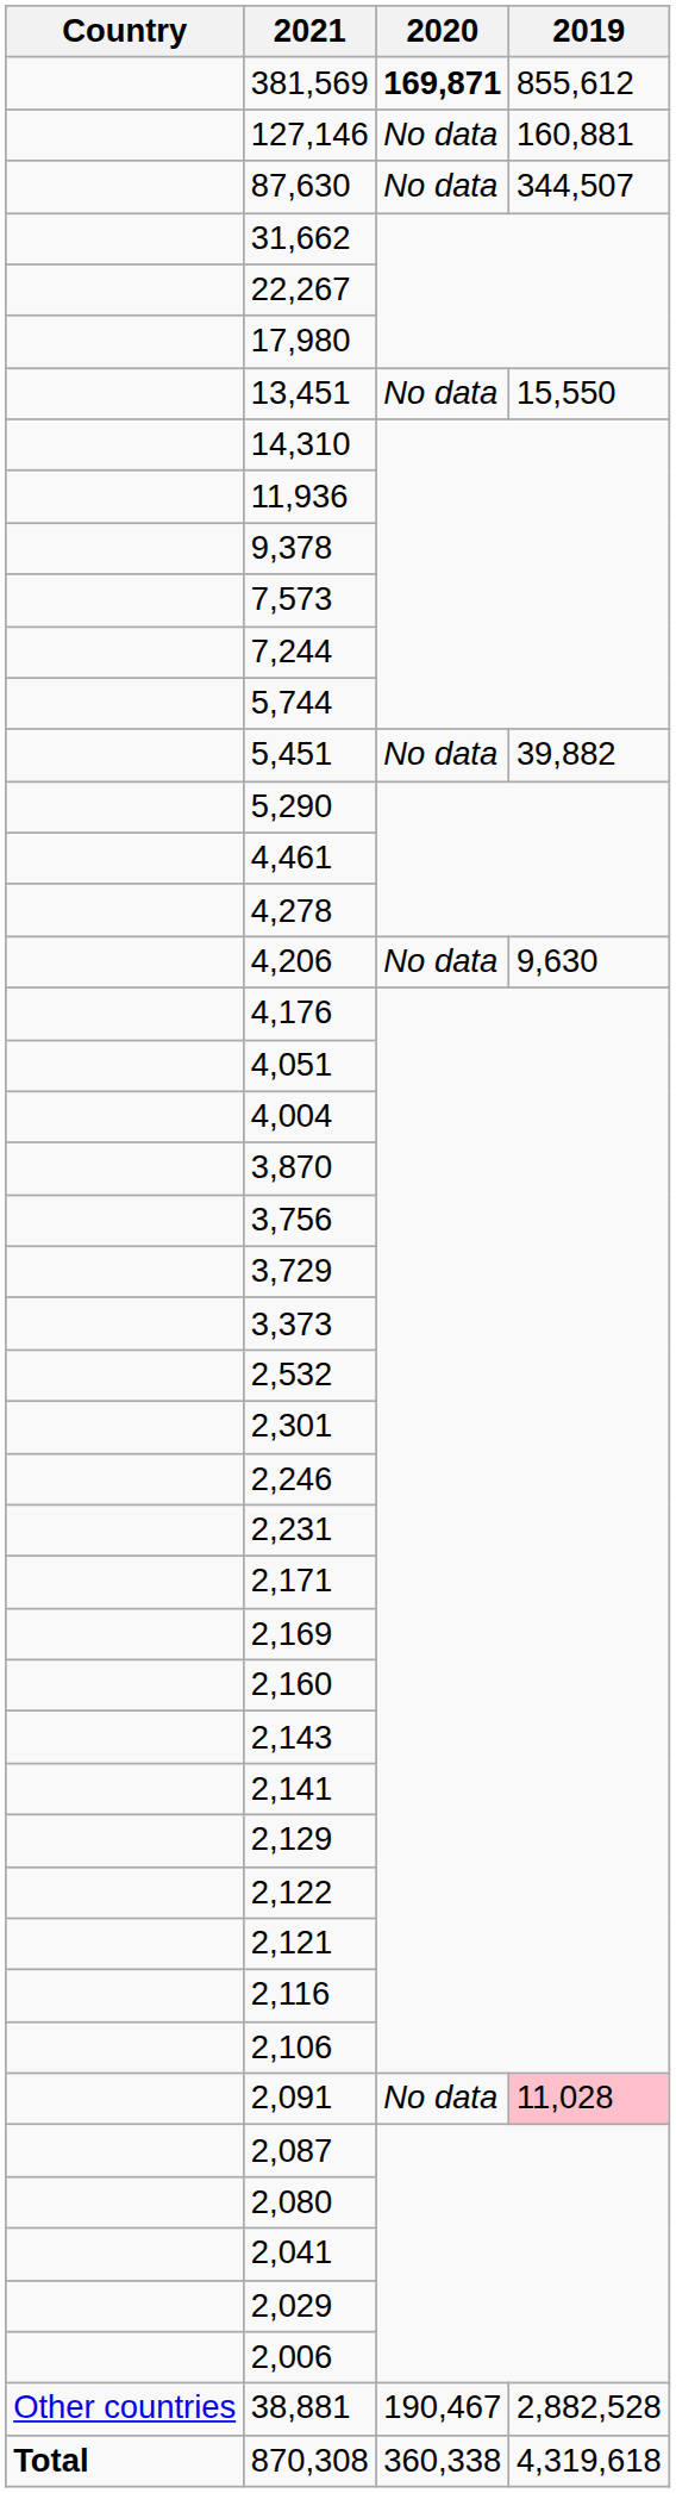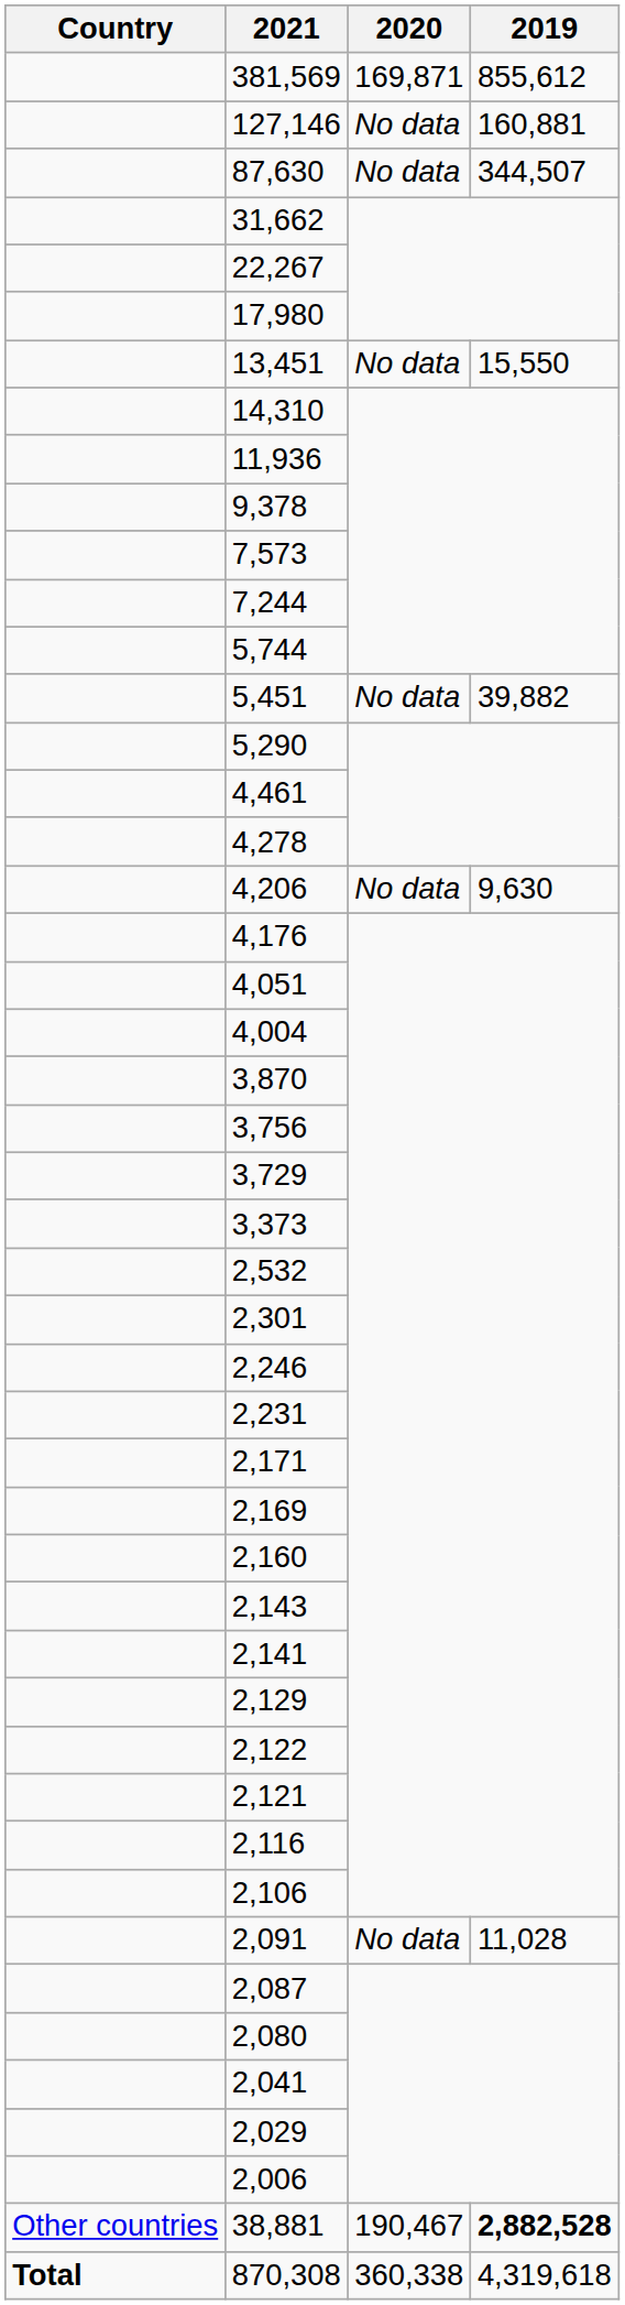381,569 | 2020: bold -> normal
2,091 | 2019: pink background -> no background
38,881 | 2019: normal -> bold
